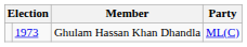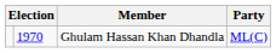Ghulam Hassan Khan Dhandla | column 2: 1973 -> 1970
